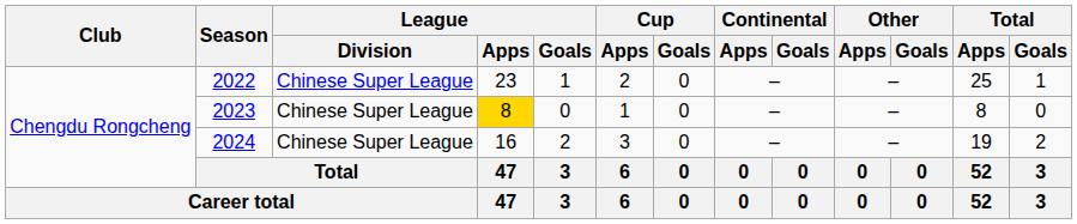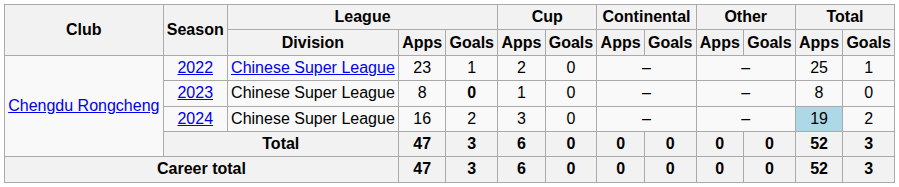2023 | League / Apps: gold background -> no background
2023 | League / Goals: normal -> bold
2024 | Total / Apps: no background -> lightblue background
